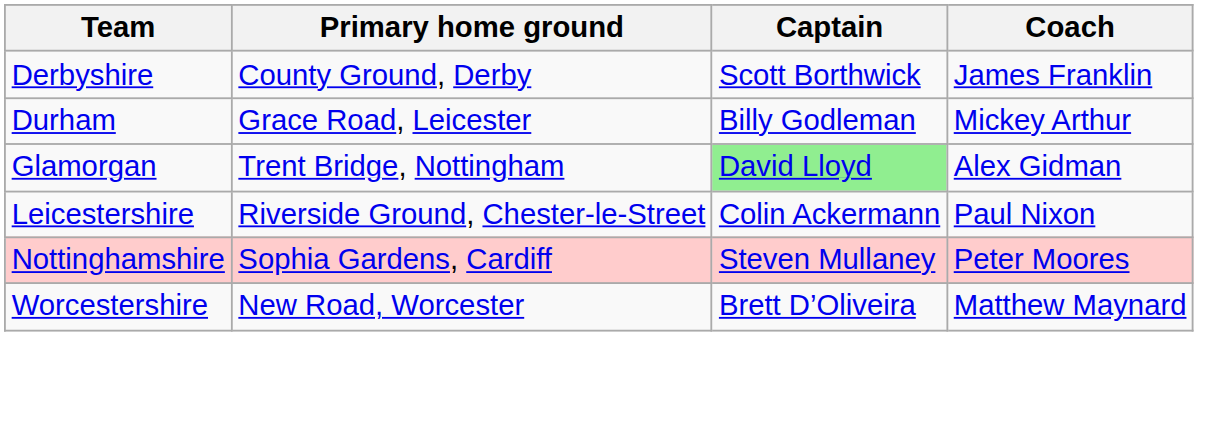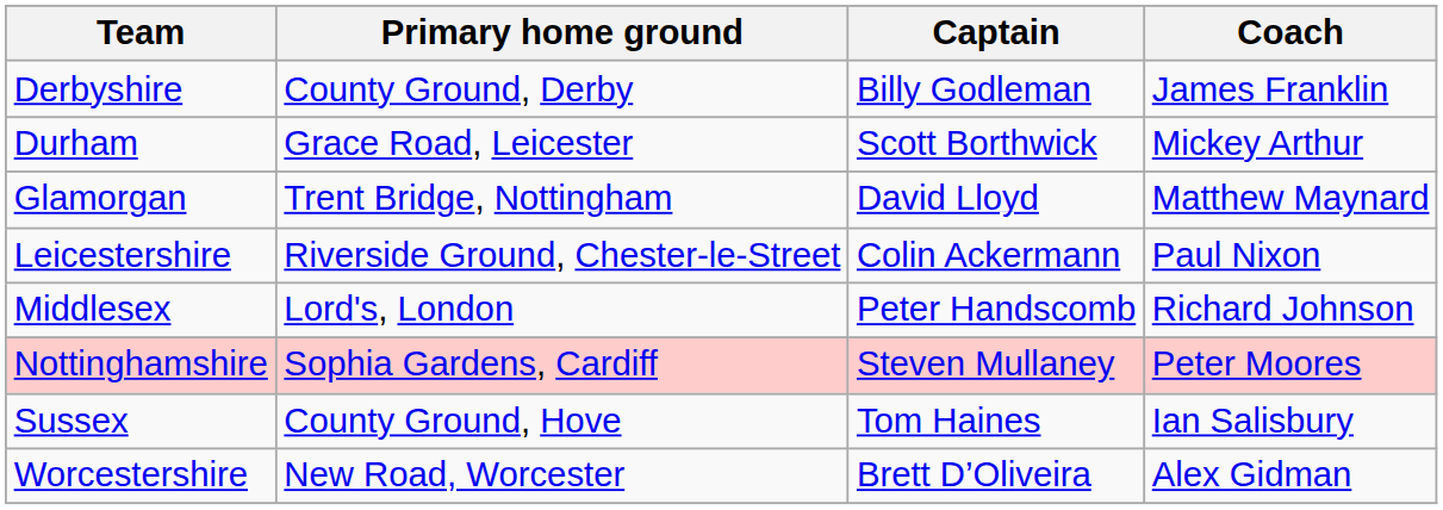Derbyshire | Captain: Scott Borthwick -> Billy Godleman
Durham | Captain: Billy Godleman -> Scott Borthwick
Glamorgan | Captain: lightgreen background -> no background
Glamorgan | Coach: Alex Gidman -> Matthew Maynard
+ row: Middlesex | Lord's, London | Peter Handscomb | Richard Johnson
+ row: Sussex | County Ground, Hove | Tom Haines | Ian Salisbury
Worcestershire | Coach: Matthew Maynard -> Alex Gidman
